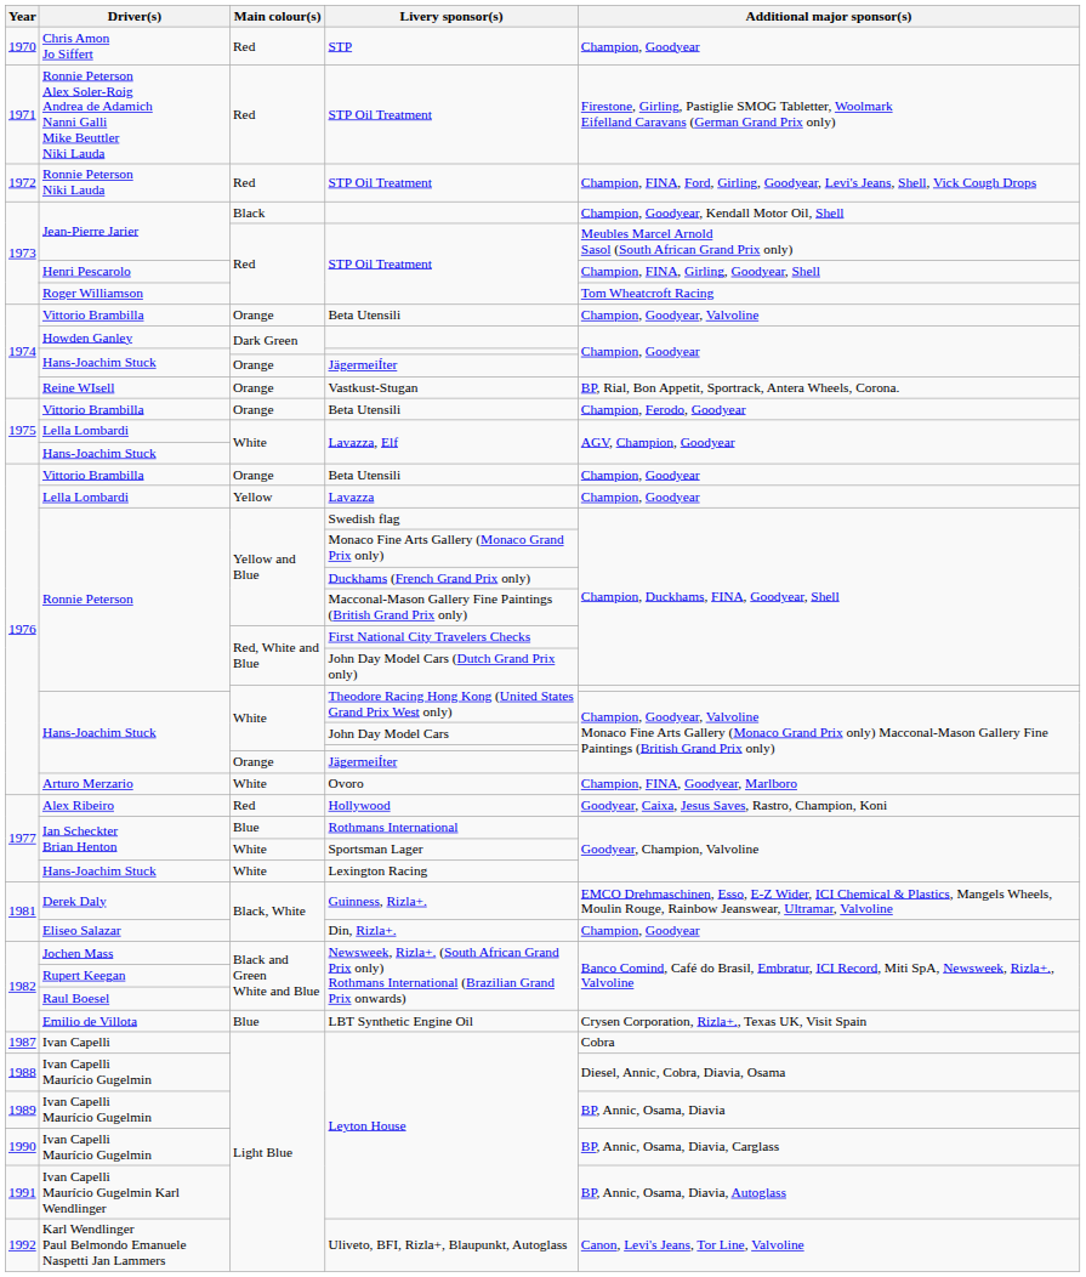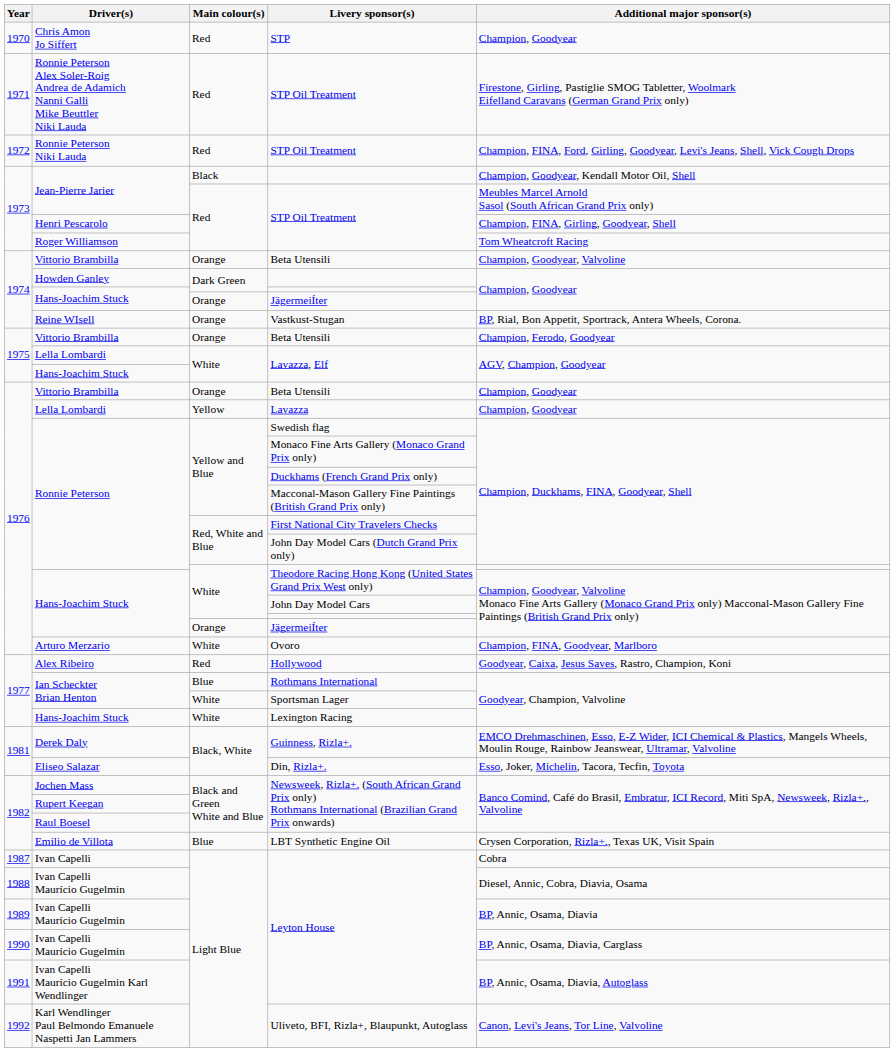Din, Rizla+. | Additional major sponsor(s): Champion, Goodyear -> Esso, Joker, Michelin, Tacora, Tecfin, Toyota
